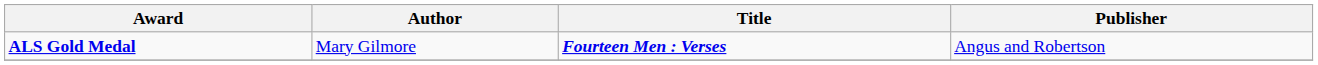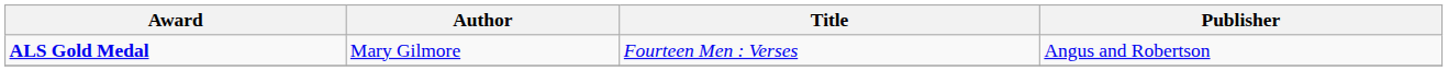ALS Gold Medal | Title: bold -> normal
